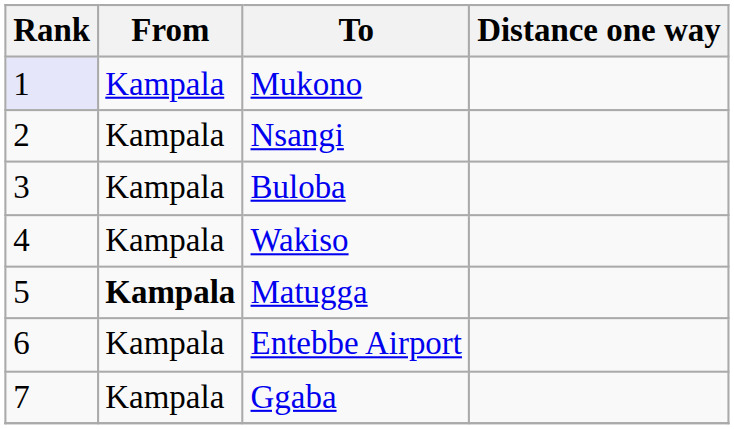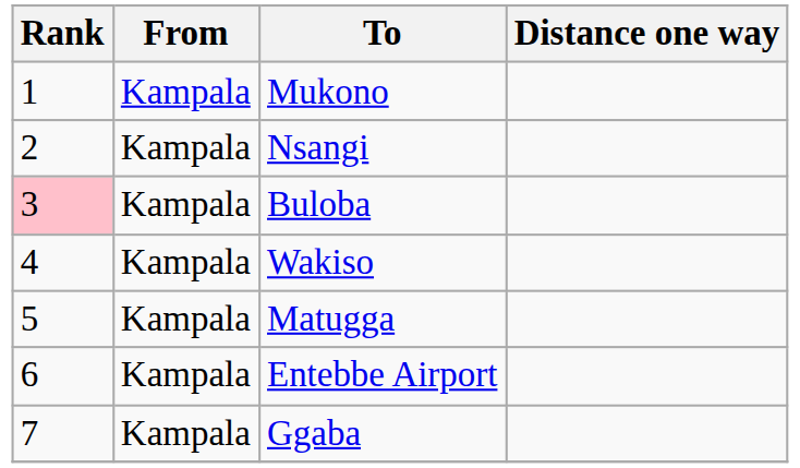Mukono | Rank: lavender background -> no background
Buloba | Rank: no background -> pink background
Matugga | From: bold -> normal
